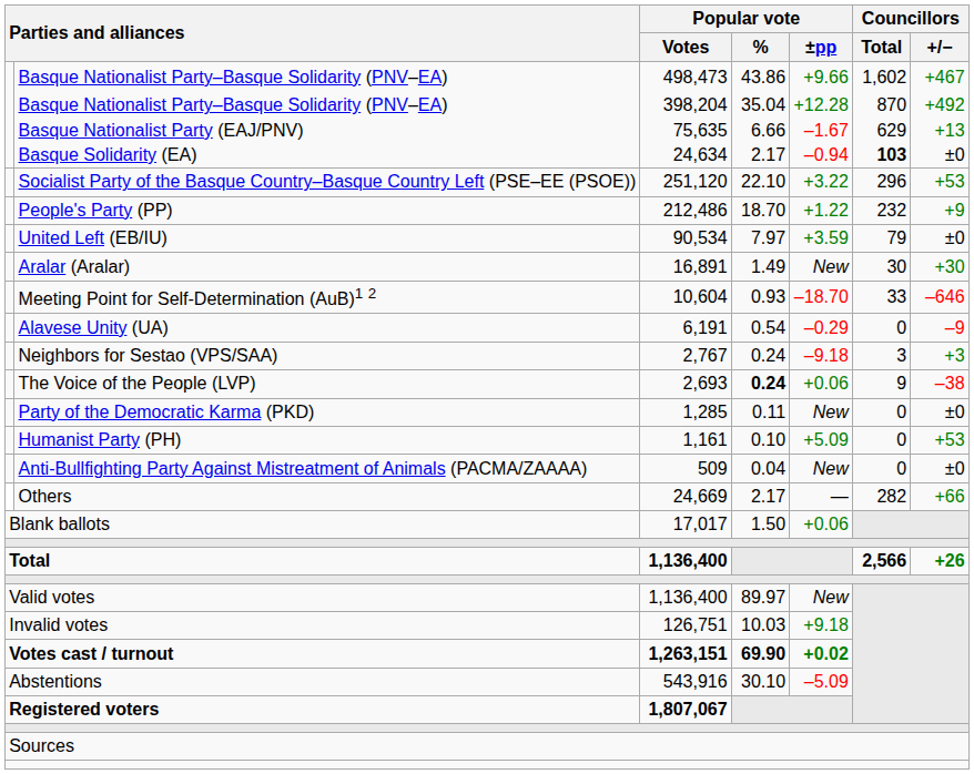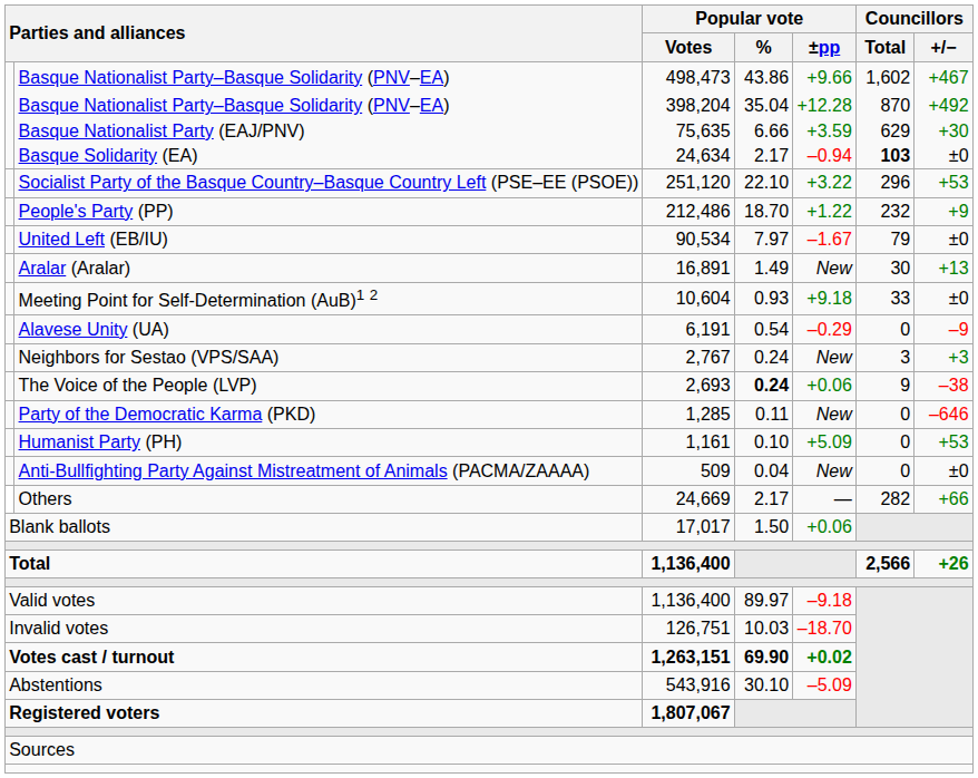Basque Nationalist Party (EAJ/PNV) | Popular vote / ±pp: –1.67 -> +3.59
Basque Nationalist Party (EAJ/PNV) | Councillors / +/−: +13 -> +30
United Left (EB/IU) | Popular vote / ±pp: +3.59 -> –1.67
Aralar (Aralar) | Councillors / +/−: +30 -> +13
Meeting Point for Self-Determination (AuB)1 2 | Popular vote / ±pp: –18.70 -> +9.18
Meeting Point for Self-Determination (AuB)1 2 | Councillors / +/−: –646 -> ±0
Neighbors for Sestao (VPS/SAA) | Popular vote / ±pp: –9.18 -> New
Party of the Democratic Karma (PKD) | Councillors / +/−: ±0 -> –646
Valid votes | Popular vote / ±pp: New -> –9.18
Invalid votes | Popular vote / ±pp: +9.18 -> –18.70
